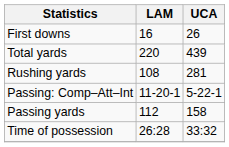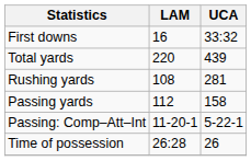First downs | UCA: 26 -> 33:32
rows swapped: Passing yards <-> Passing: Comp–Att–Int
Time of possession | UCA: 33:32 -> 26
